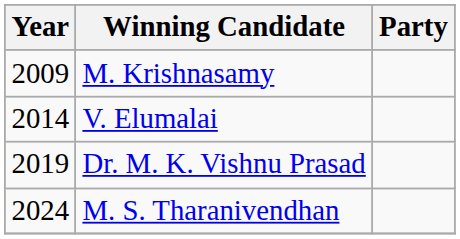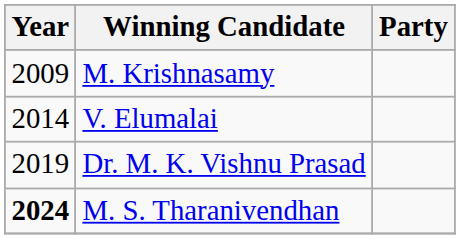M. S. Tharanivendhan | Year: normal -> bold
